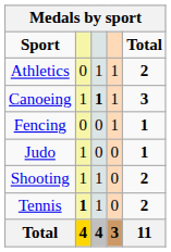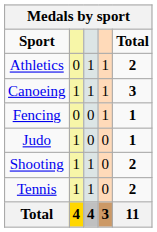Canoeing | column 3: bold -> normal
Tennis | column 2: bold -> normal
